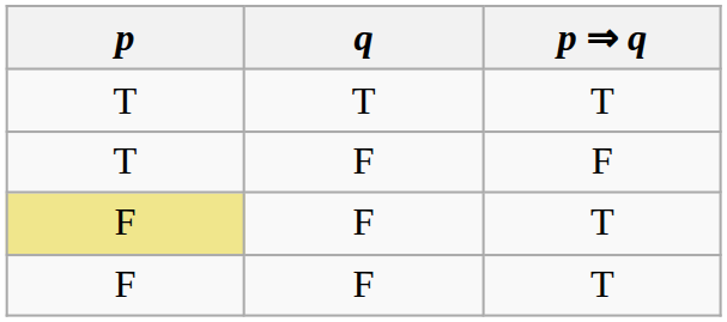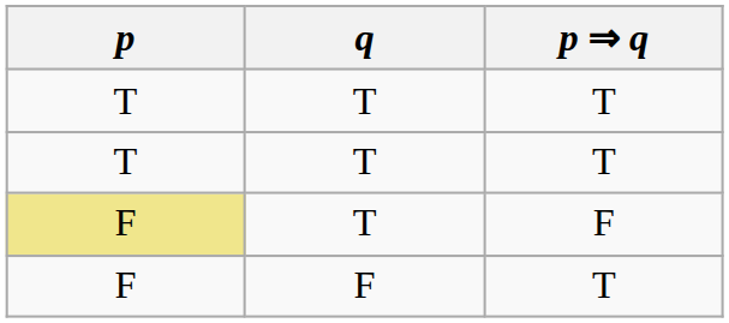row 3 | q: F -> T
row 3 | p ⇒ q: F -> T
row 4 | q: F -> T
row 4 | p ⇒ q: T -> F
